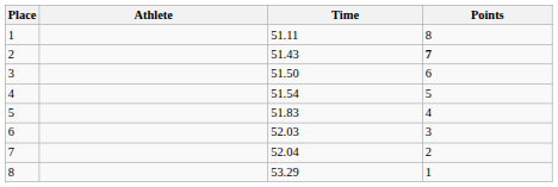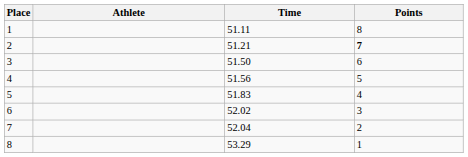row 3 | Time: 51.43 -> 51.21
row 5 | Time: 51.54 -> 51.56
row 7 | Time: 52.03 -> 52.02
